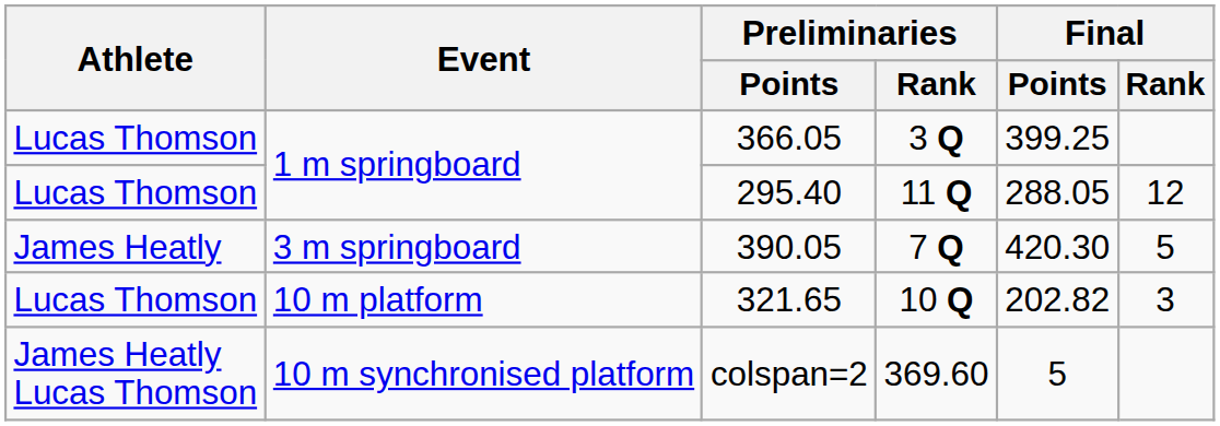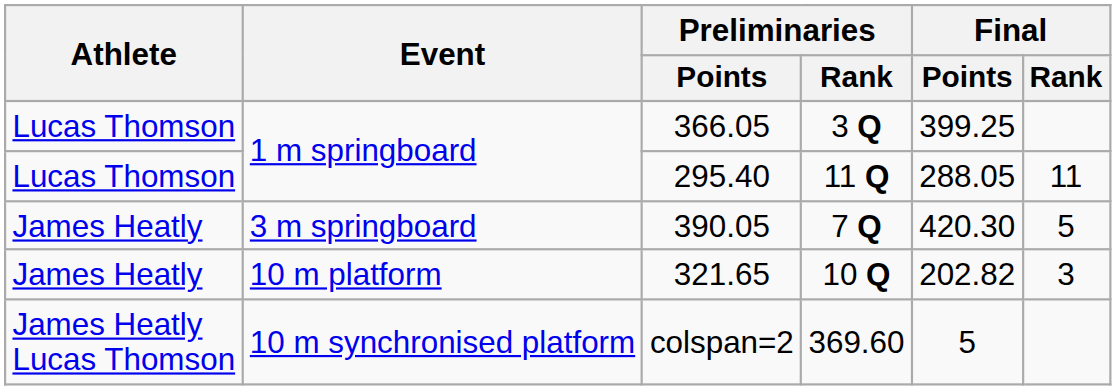295.40 | Final / Rank: 12 -> 11
321.65 | Athlete: Lucas Thomson -> James Heatly
